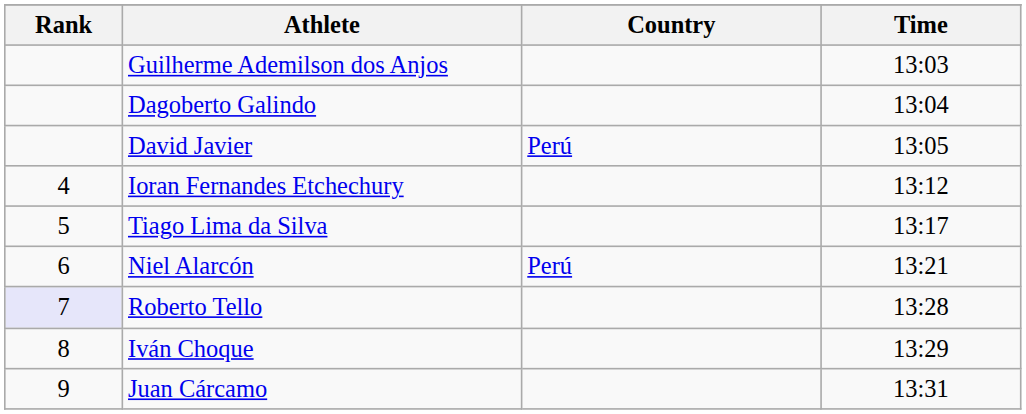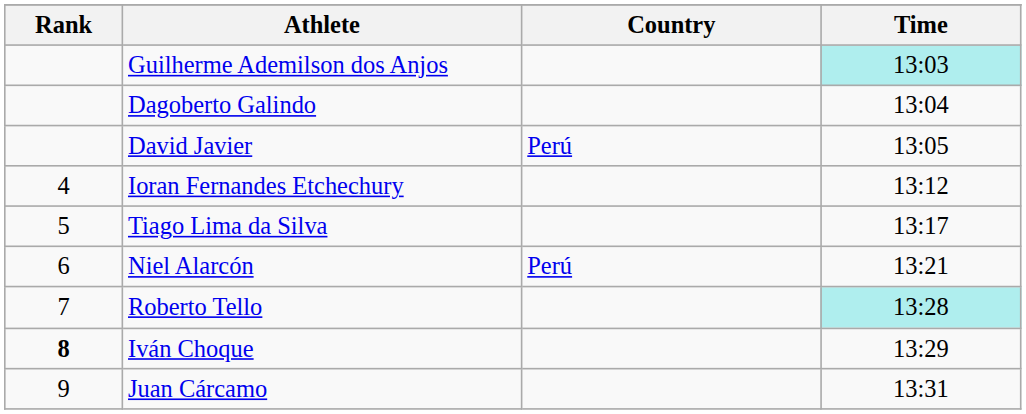Guilherme Ademilson dos Anjos | Time: no background -> paleturquoise background
Roberto Tello | Rank: lavender background -> no background
Roberto Tello | Time: no background -> paleturquoise background
Iván Choque | Rank: normal -> bold
